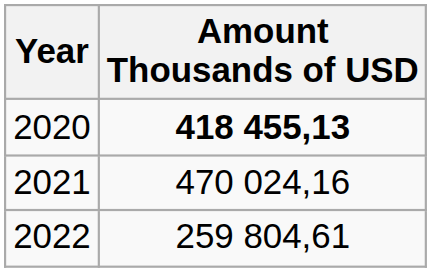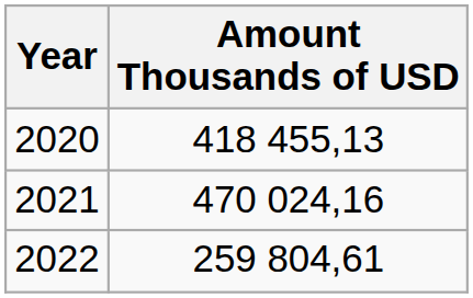2020 | Amount Thousands of USD: bold -> normal
